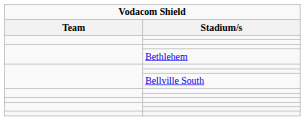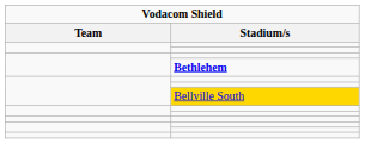Bethlehem | Stadium/s: normal -> bold
Bellville South | Stadium/s: no background -> gold background
